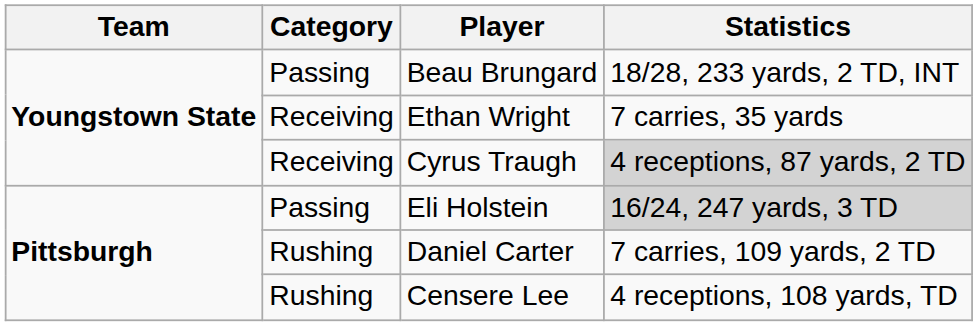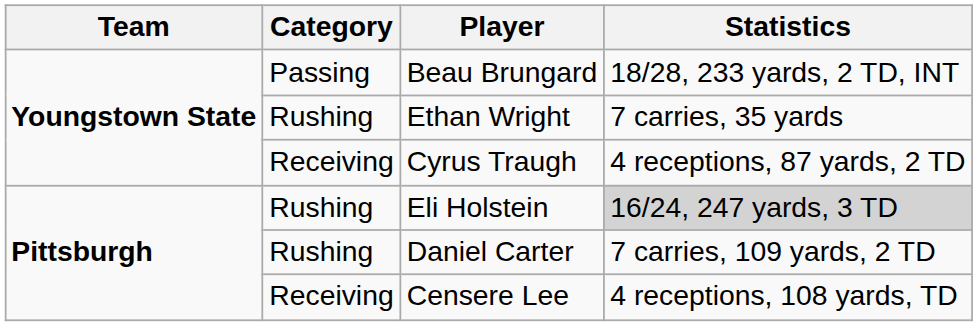Ethan Wright | Category: Receiving -> Rushing
Cyrus Traugh | Statistics: lightgrey background -> no background
Eli Holstein | Category: Passing -> Rushing
Censere Lee | Category: Rushing -> Receiving
